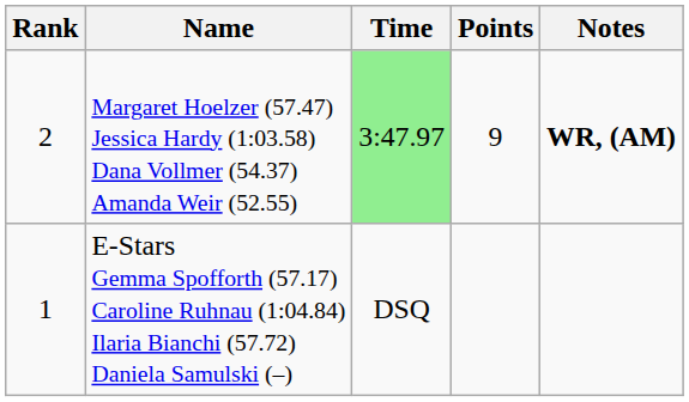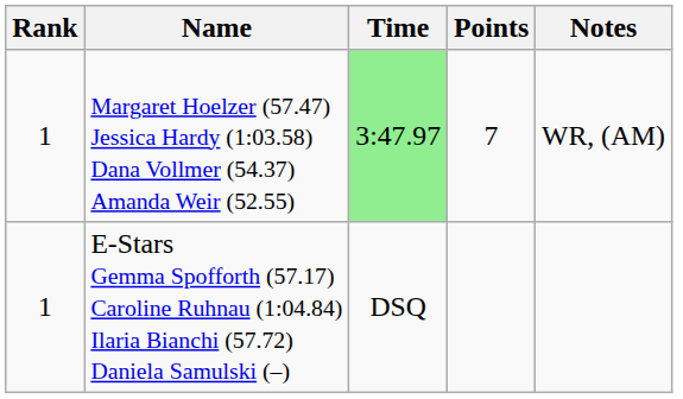row 2 | Rank: 2 -> 1
row 2 | Points: 9 -> 7
row 2 | Notes: bold -> normal
